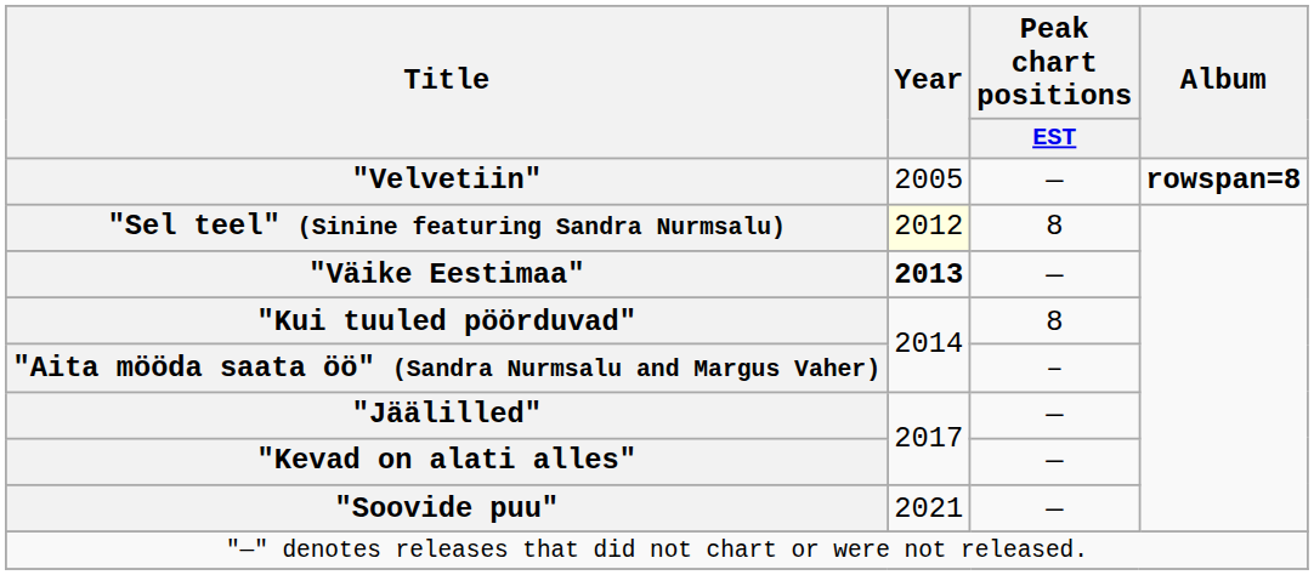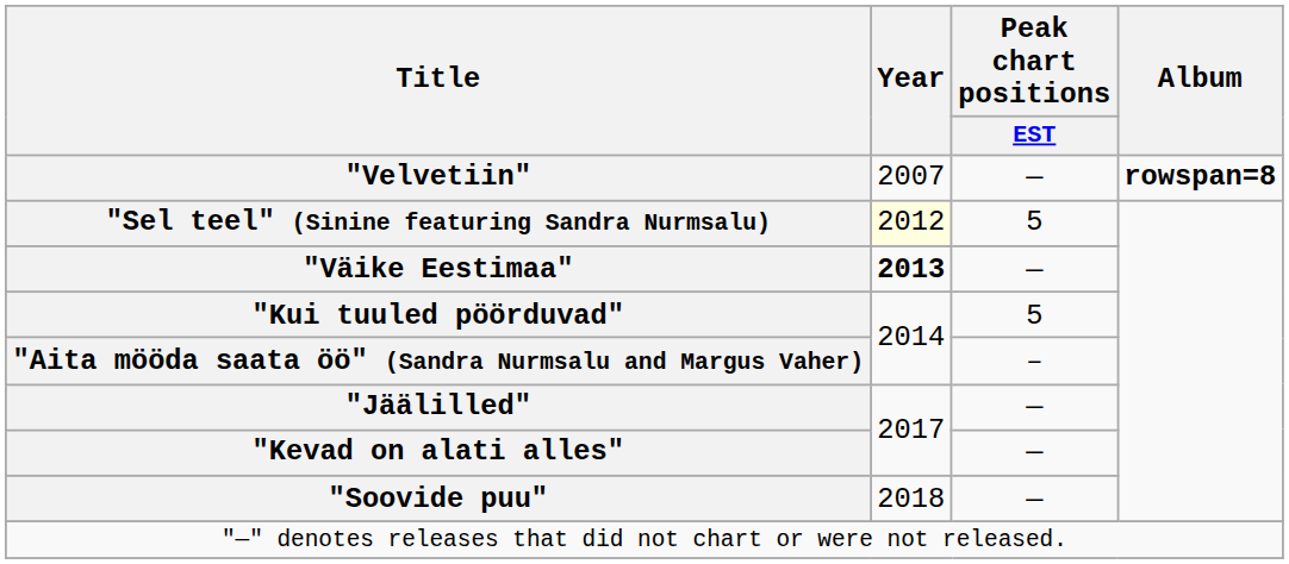"Velvetiin" | Year: 2005 -> 2007
"Sel teel" (Sinine featuring Sandra Nurmsalu) | Peak chart positions / EST: 8 -> 5
"Kui tuuled pöörduvad" | Peak chart positions / EST: 8 -> 5
"Soovide puu" | Year: 2021 -> 2018
